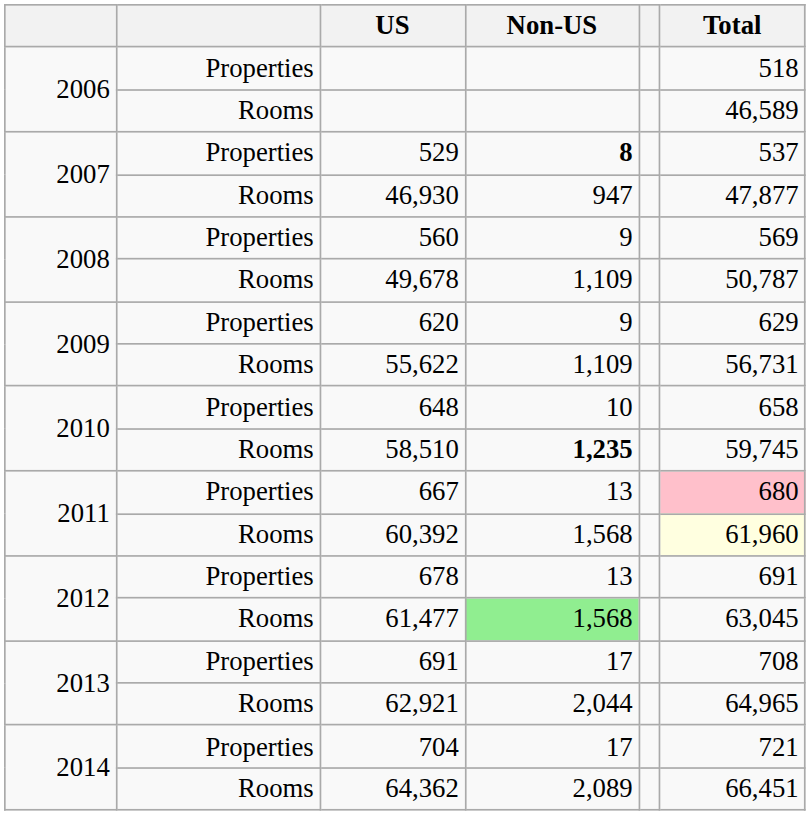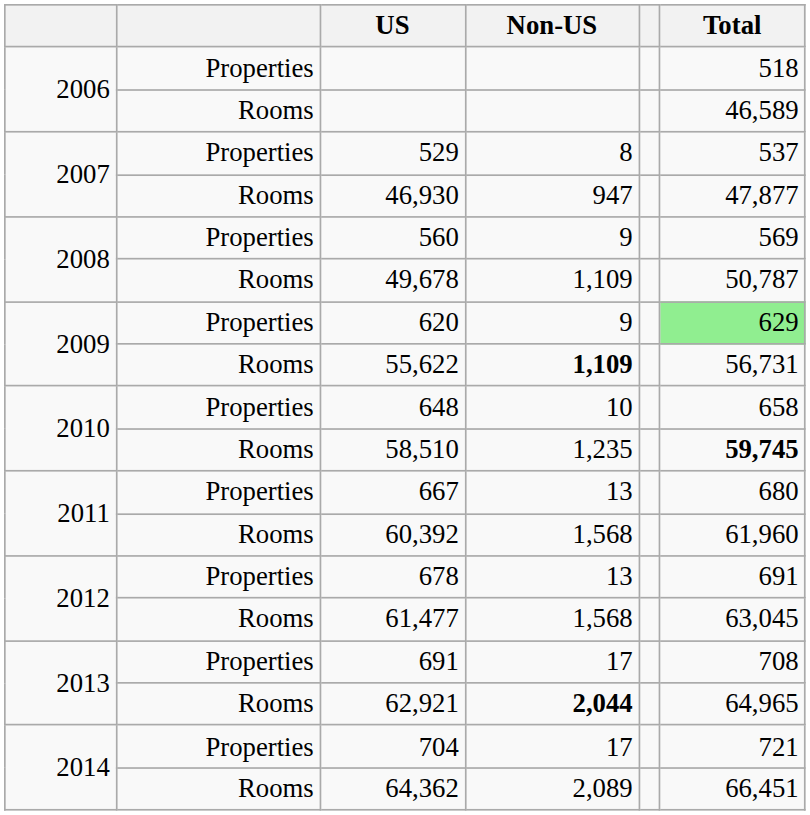529 | Non-US: bold -> normal
620 | Total: no background -> lightgreen background
55,622 | Non-US: normal -> bold
58,510 | Non-US: bold -> normal
58,510 | Total: normal -> bold
667 | Total: pink background -> no background
60,392 | Total: lightyellow background -> no background
61,477 | Non-US: lightgreen background -> no background
62,921 | Non-US: normal -> bold
